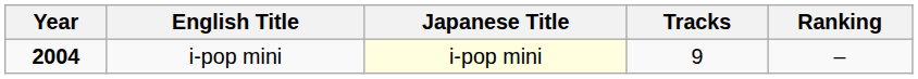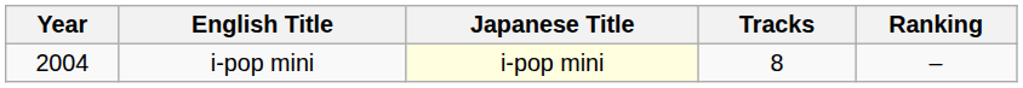row 2 | Year: bold -> normal
row 2 | Tracks: 9 -> 8
